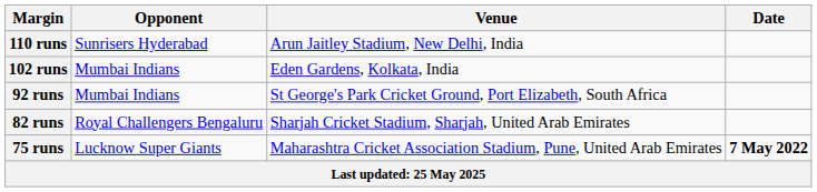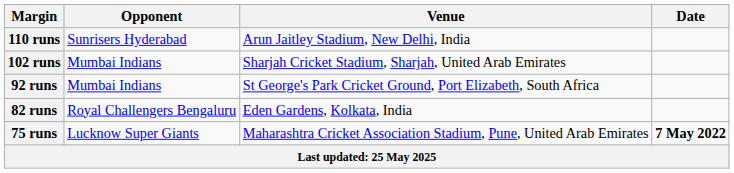102 runs | Venue: Eden Gardens, Kolkata, India -> Sharjah Cricket Stadium, Sharjah, United Arab Emirates
82 runs | Venue: Sharjah Cricket Stadium, Sharjah, United Arab Emirates -> Eden Gardens, Kolkata, India
